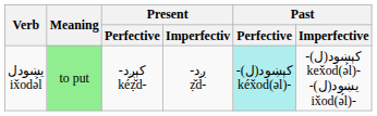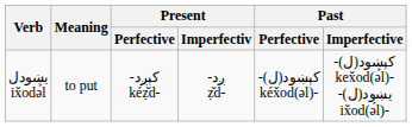یښودل ix̌odә́l | Meaning: lightgreen background -> no background
یښودل ix̌odә́l | Past / Perfective: paleturquoise background -> no background
